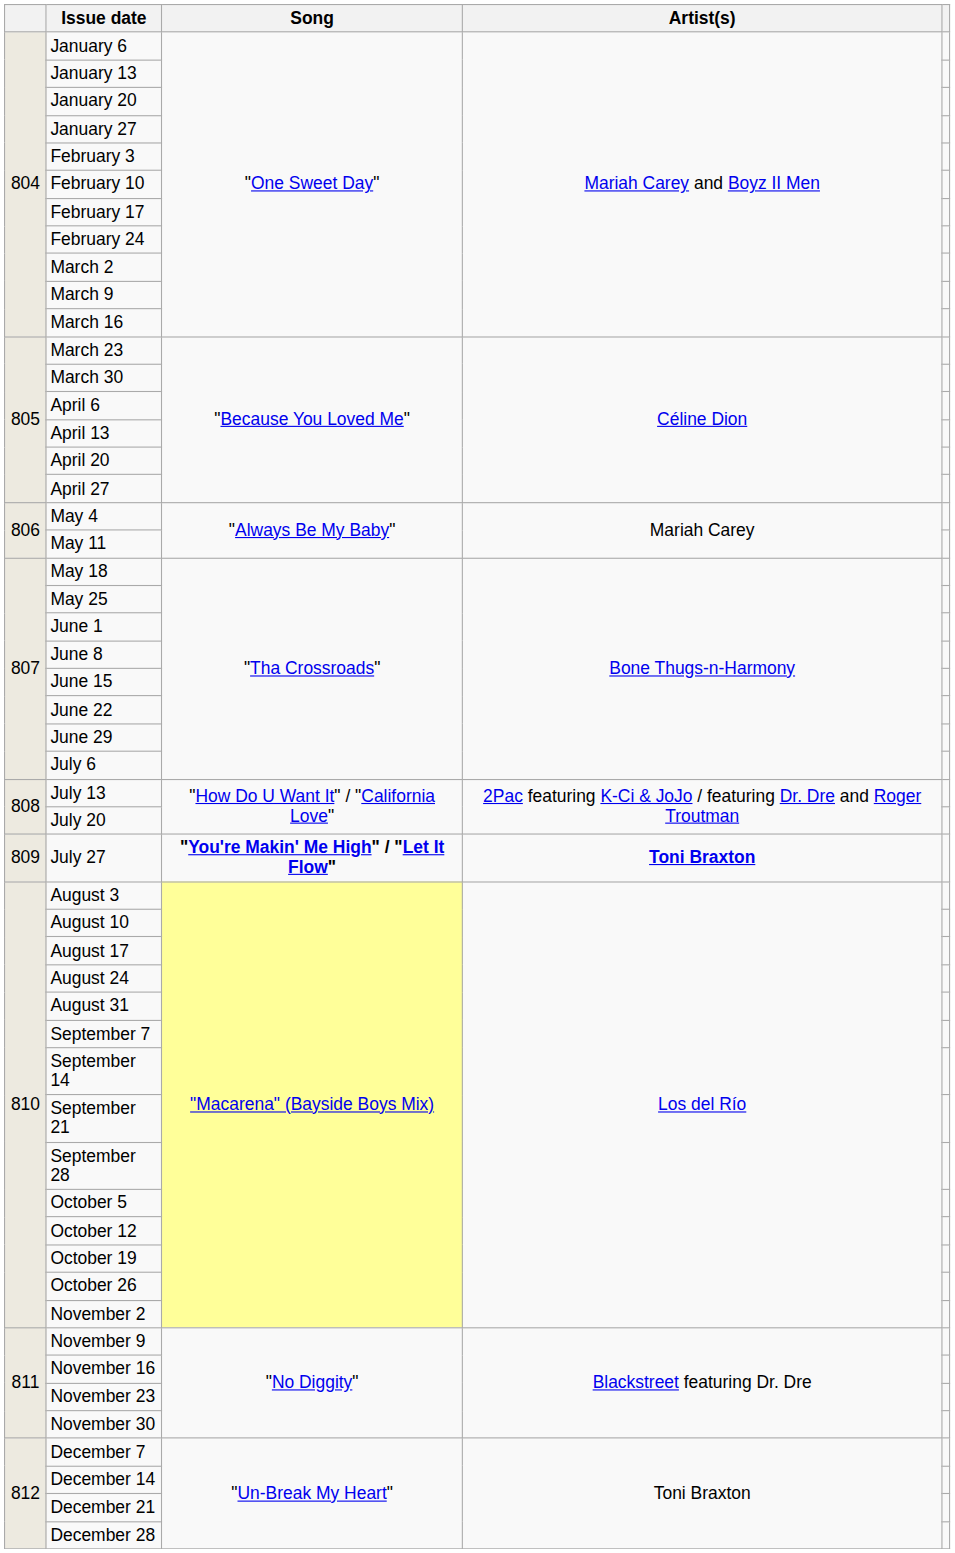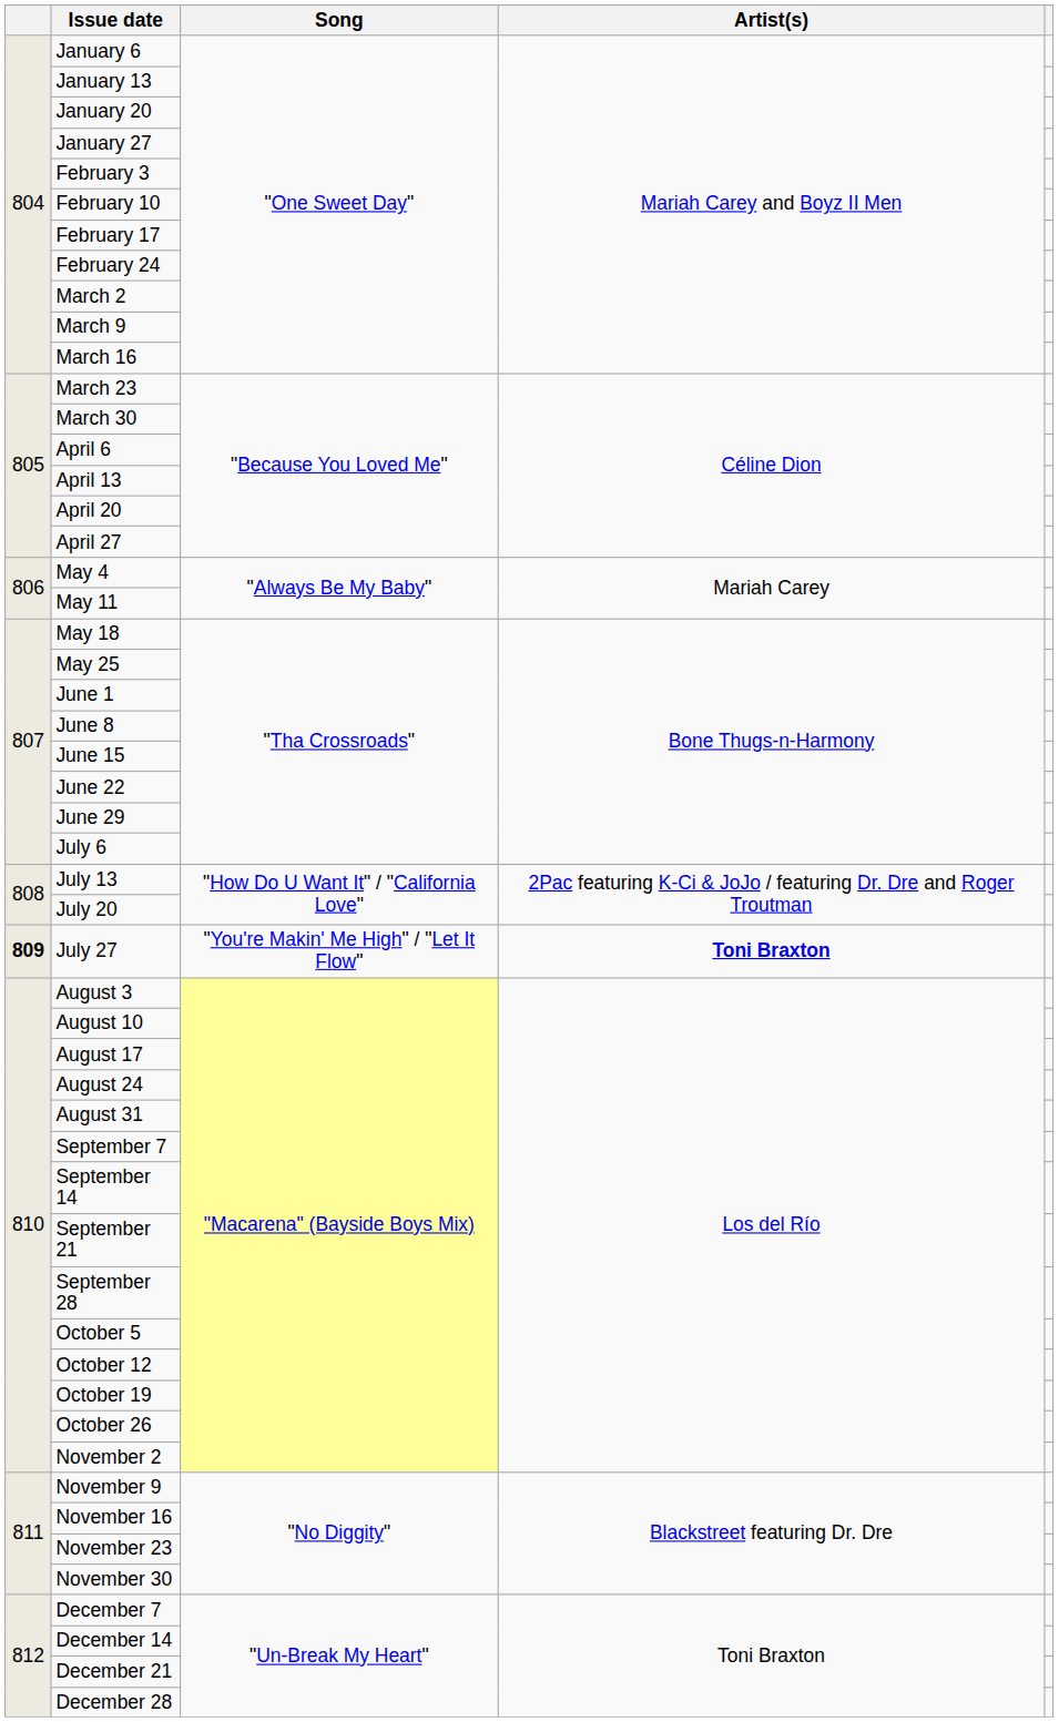July 27 | column 1: normal -> bold
July 27 | Song: bold -> normal
